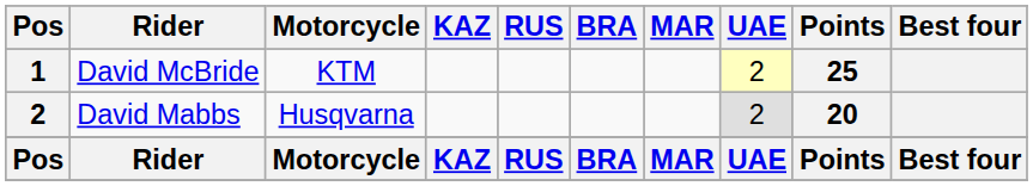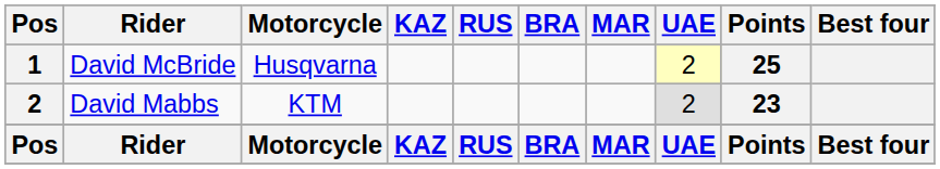David McBride | Motorcycle: KTM -> Husqvarna
David Mabbs | Motorcycle: Husqvarna -> KTM
David Mabbs | Points: 20 -> 23
